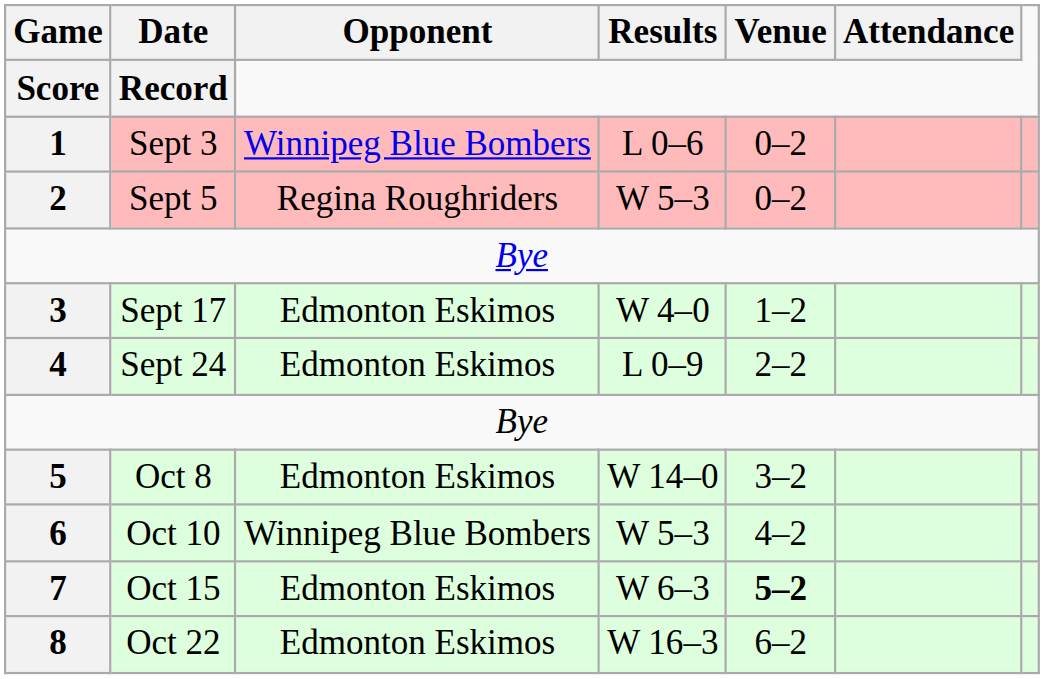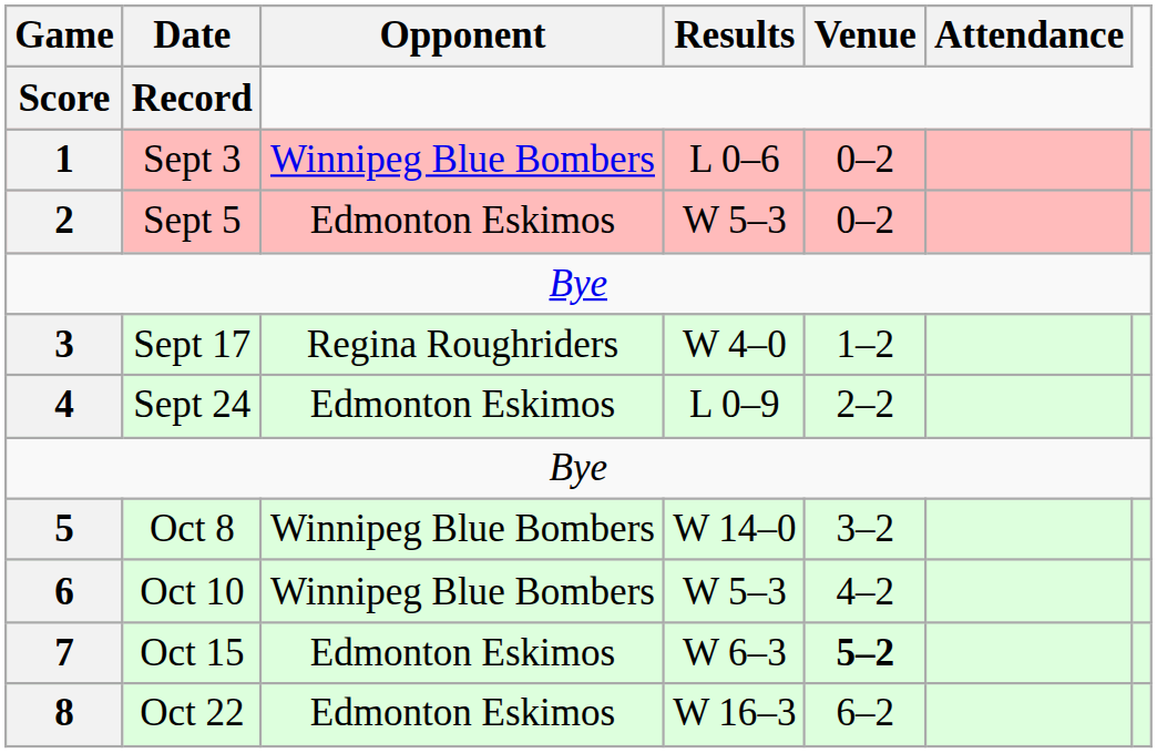Sept 5 | Opponent: Regina Roughriders -> Edmonton Eskimos
Sept 17 | Opponent: Edmonton Eskimos -> Regina Roughriders
Oct 8 | Opponent: Edmonton Eskimos -> Winnipeg Blue Bombers
